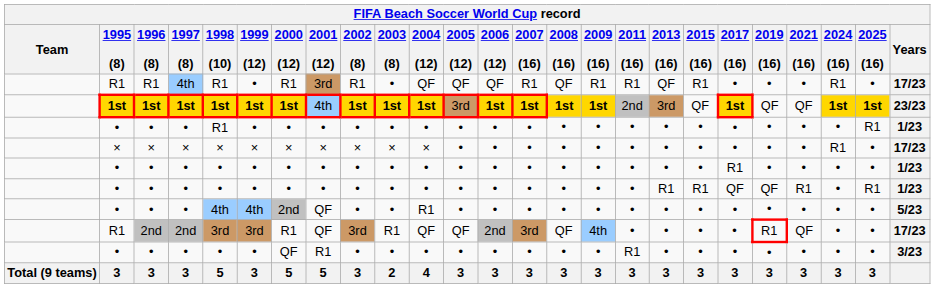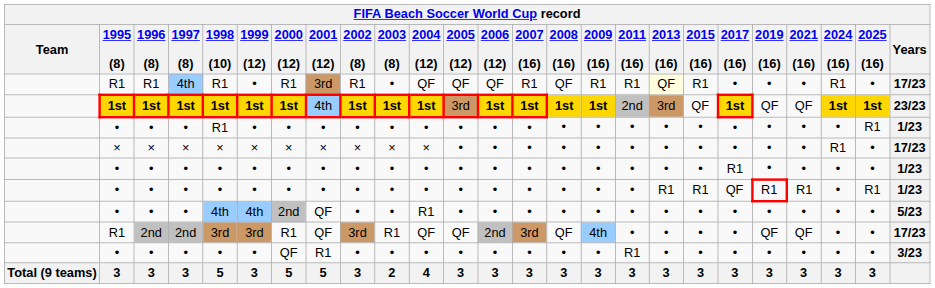row 3 | 2013 (16): no background -> lightyellow background
row 8 | 2019 (16): QF -> R1
row 10 | 2019 (16): R1 -> QF
